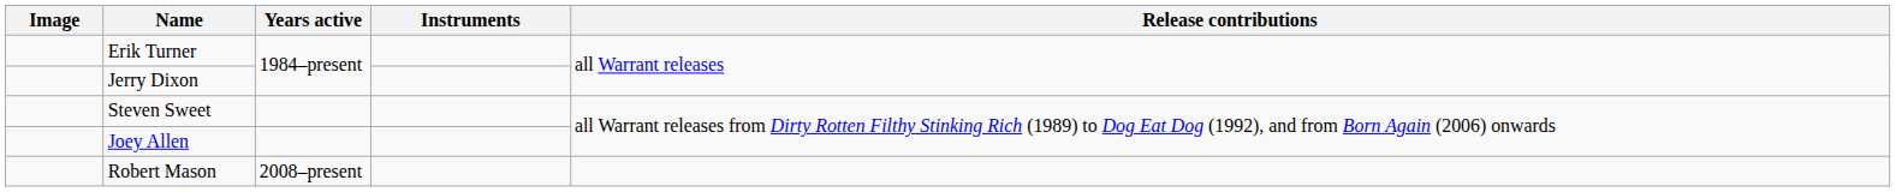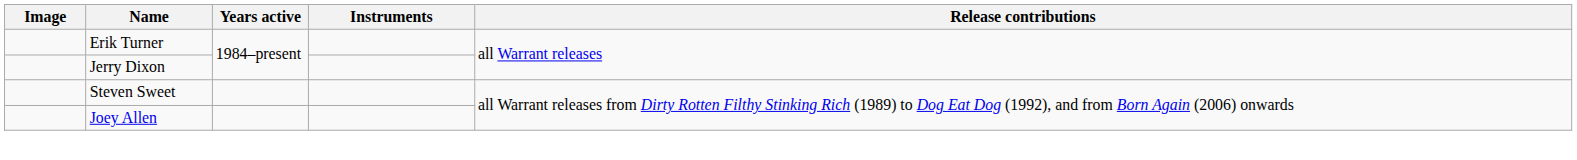- row: Robert Mason | 2008–present
